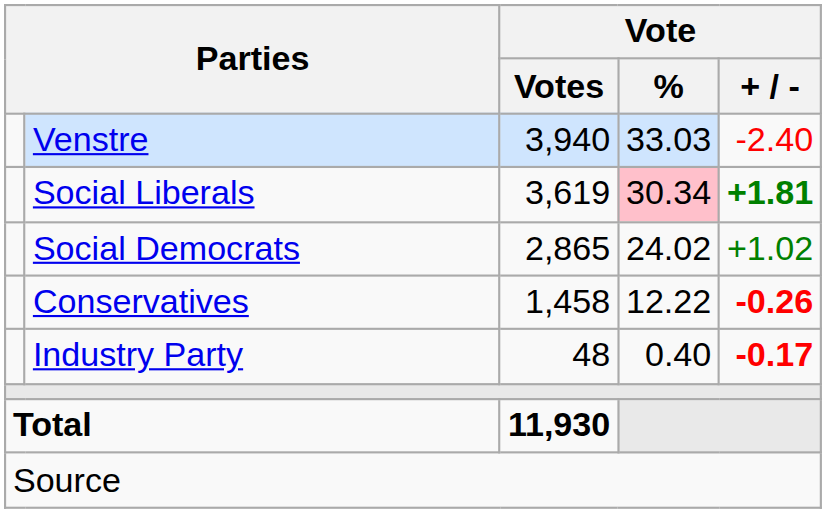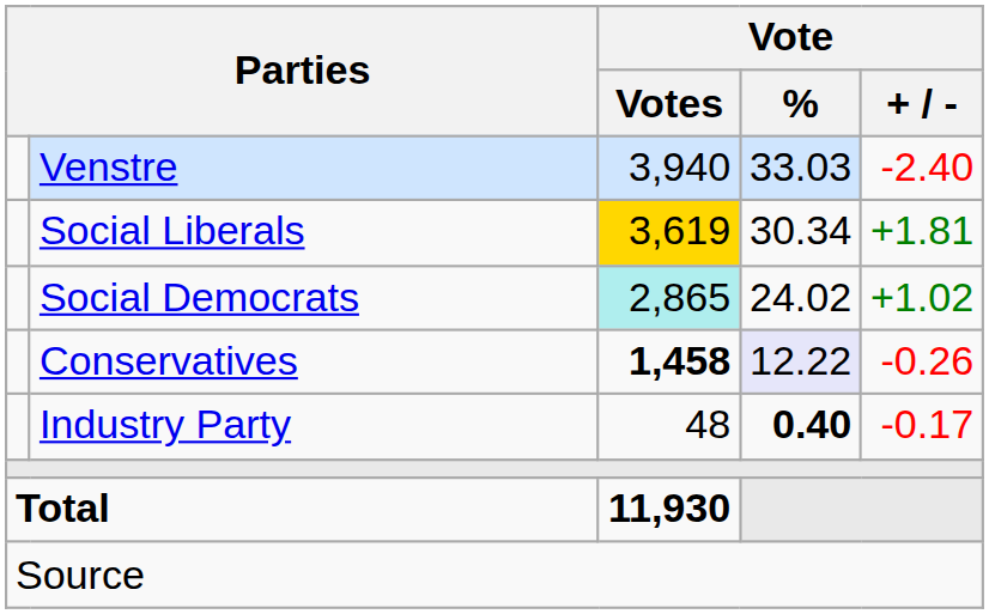Social Liberals | Vote / Votes: no background -> gold background
Social Liberals | Vote / %: pink background -> no background
Social Liberals | Vote / + / -: bold -> normal
Social Democrats | Vote / Votes: no background -> paleturquoise background
Conservatives | Vote / Votes: normal -> bold
Conservatives | Vote / %: no background -> lavender background
Conservatives | Vote / + / -: bold -> normal
Industry Party | Vote / %: normal -> bold
Industry Party | Vote / + / -: bold -> normal
